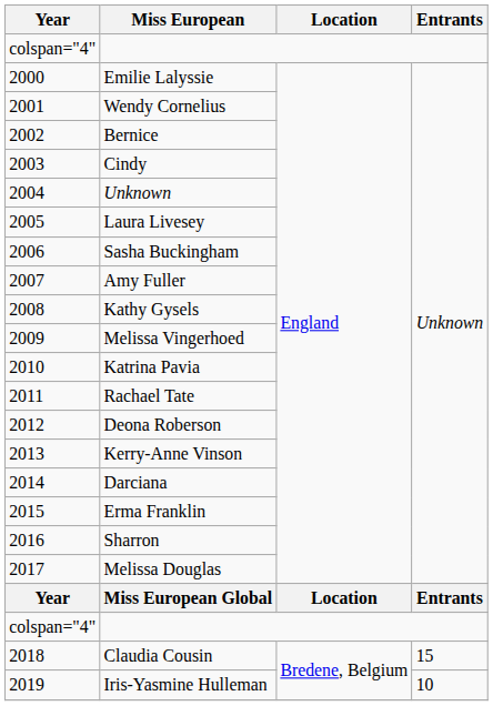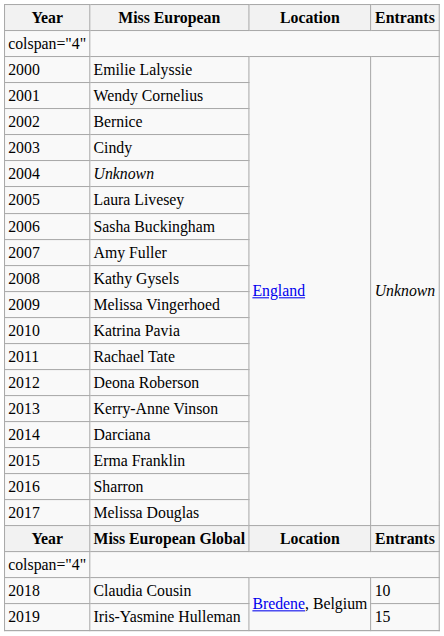Claudia Cousin | Entrants: 15 -> 10
Iris-Yasmine Hulleman | Entrants: 10 -> 15
